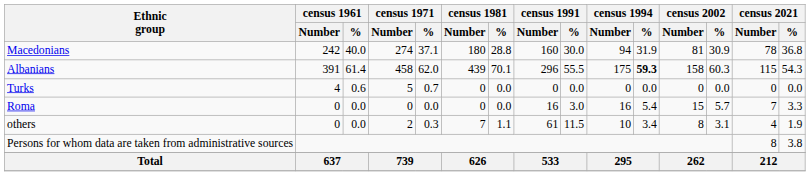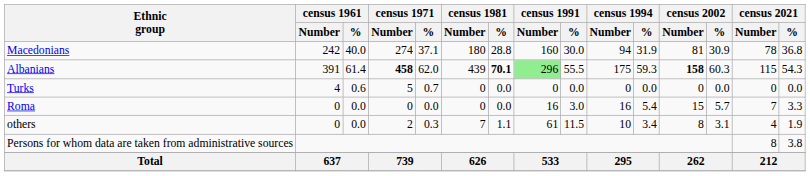Albanians | census 1971 / Number: normal -> bold
Albanians | census 1981 / %: normal -> bold
Albanians | census 1991 / Number: no background -> lightgreen background
Albanians | census 1994 / %: bold -> normal
Albanians | census 2002 / Number: normal -> bold
